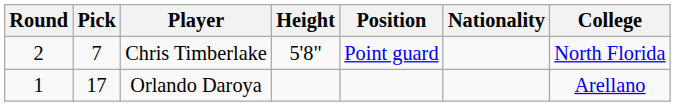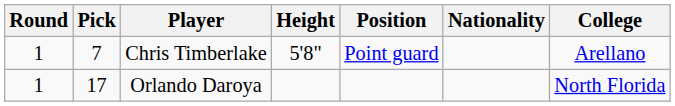Chris Timberlake | Round: 2 -> 1
Chris Timberlake | College: North Florida -> Arellano
Orlando Daroya | College: Arellano -> North Florida
